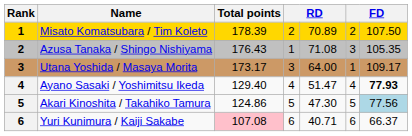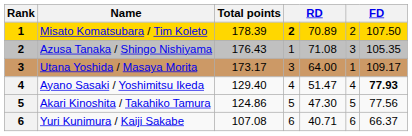Misato Komatsubara / Tim Koleto | column 4: normal -> bold
Akari Kinoshita / Takahiko Tamura | column 7: lightblue background -> no background
Yuri Kunimura / Kaiji Sakabe | Total points: pink background -> no background
